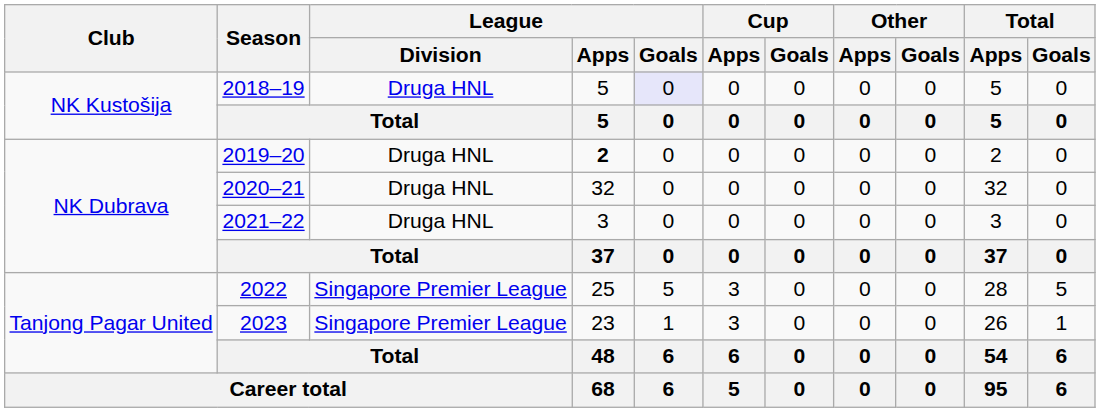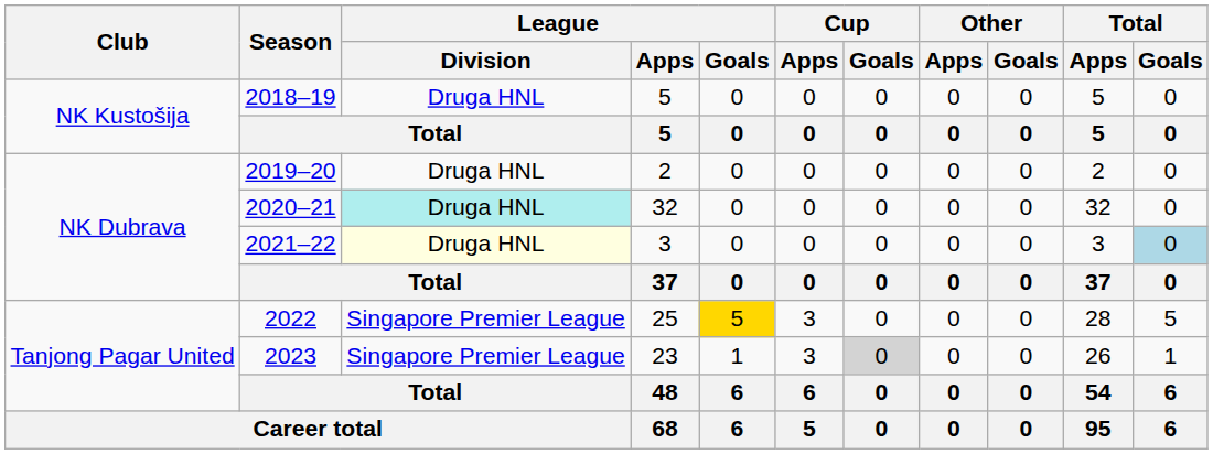2018–19 | League / Goals: lavender background -> no background
2019–20 | League / Apps: bold -> normal
2020–21 | League / Division: no background -> paleturquoise background
2021–22 | League / Division: no background -> lightyellow background
2021–22 | Total / Goals: no background -> lightblue background
2022 | League / Goals: no background -> gold background
2023 | Cup / Goals: no background -> lightgrey background
